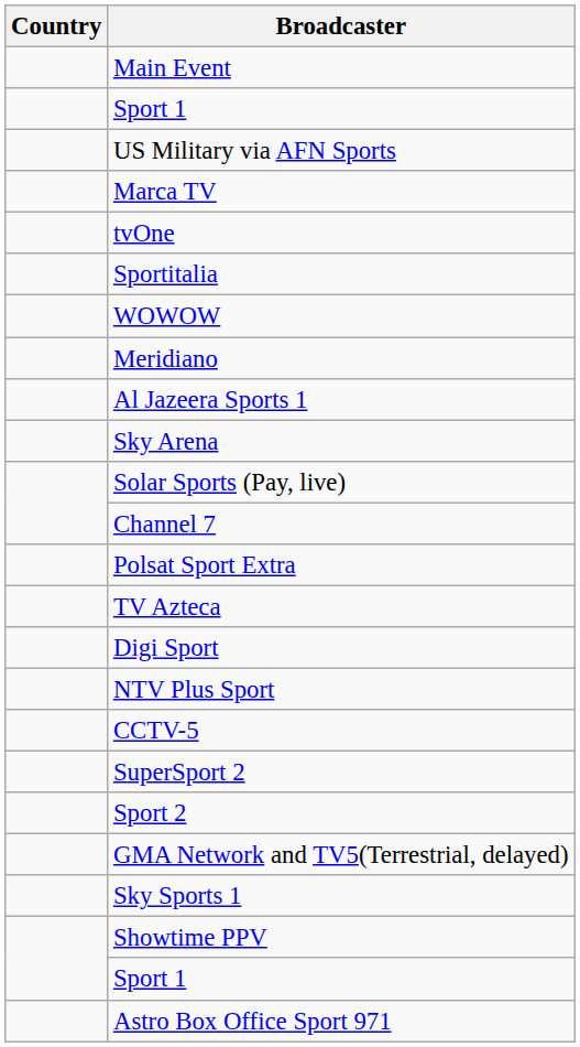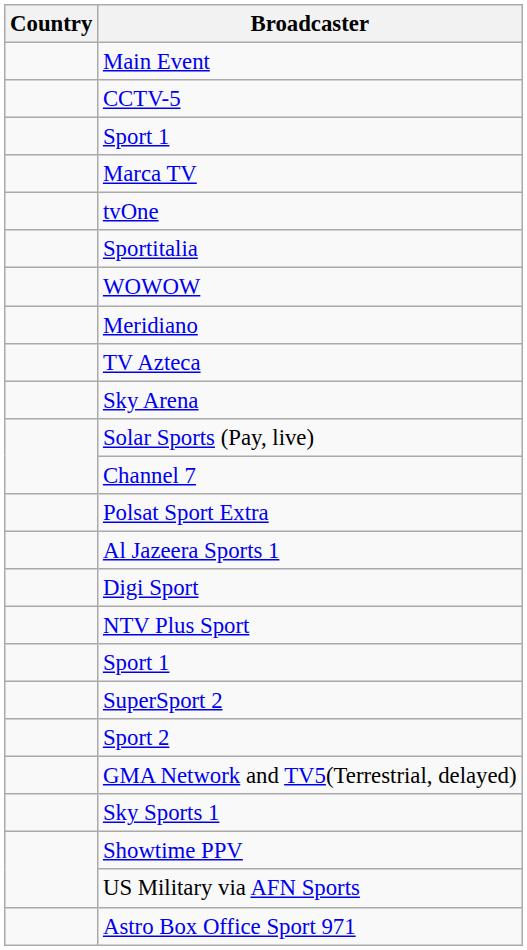row 3 | Broadcaster: Sport 1 -> CCTV-5
row 4 | Broadcaster: US Military via AFN Sports -> Sport 1
row 10 | Broadcaster: Al Jazeera Sports 1 -> TV Azteca
row 15 | Broadcaster: TV Azteca -> Al Jazeera Sports 1
row 18 | Broadcaster: CCTV-5 -> Sport 1
row 24 | Broadcaster: Sport 1 -> US Military via AFN Sports
